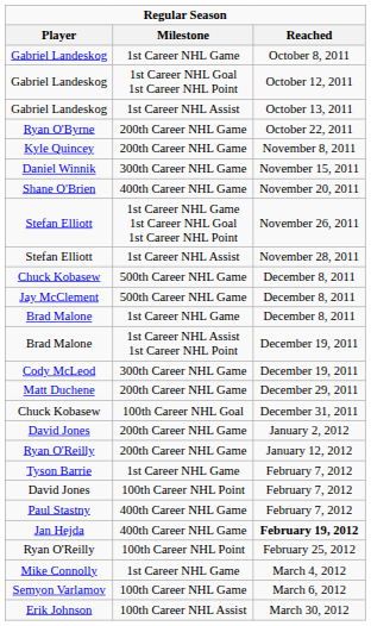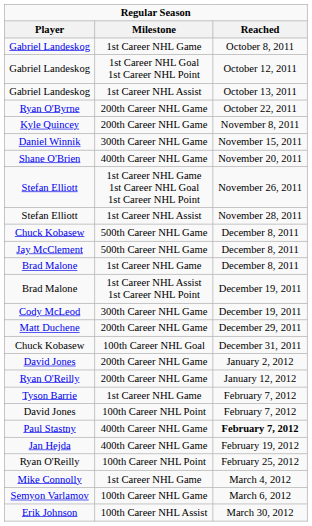row 23 | Reached: normal -> bold
row 24 | Reached: bold -> normal
